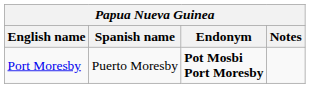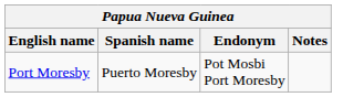Port Moresby | Endonym: bold -> normal
